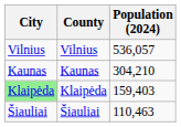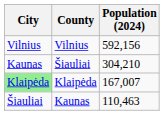row 2 | Population (2024): 536,057 -> 592,156
row 3 | County: Kaunas -> Šiauliai
row 4 | Population (2024): 159,403 -> 167,007
row 5 | County: Šiauliai -> Kaunas
